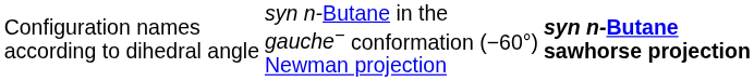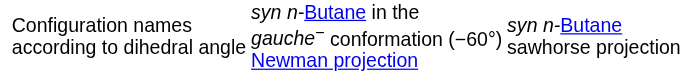Configuration names according to dihedral angle | column 3: bold -> normal
